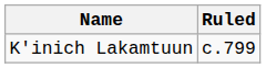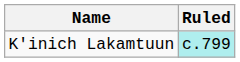K'inich Lakamtuun | Ruled: no background -> paleturquoise background
